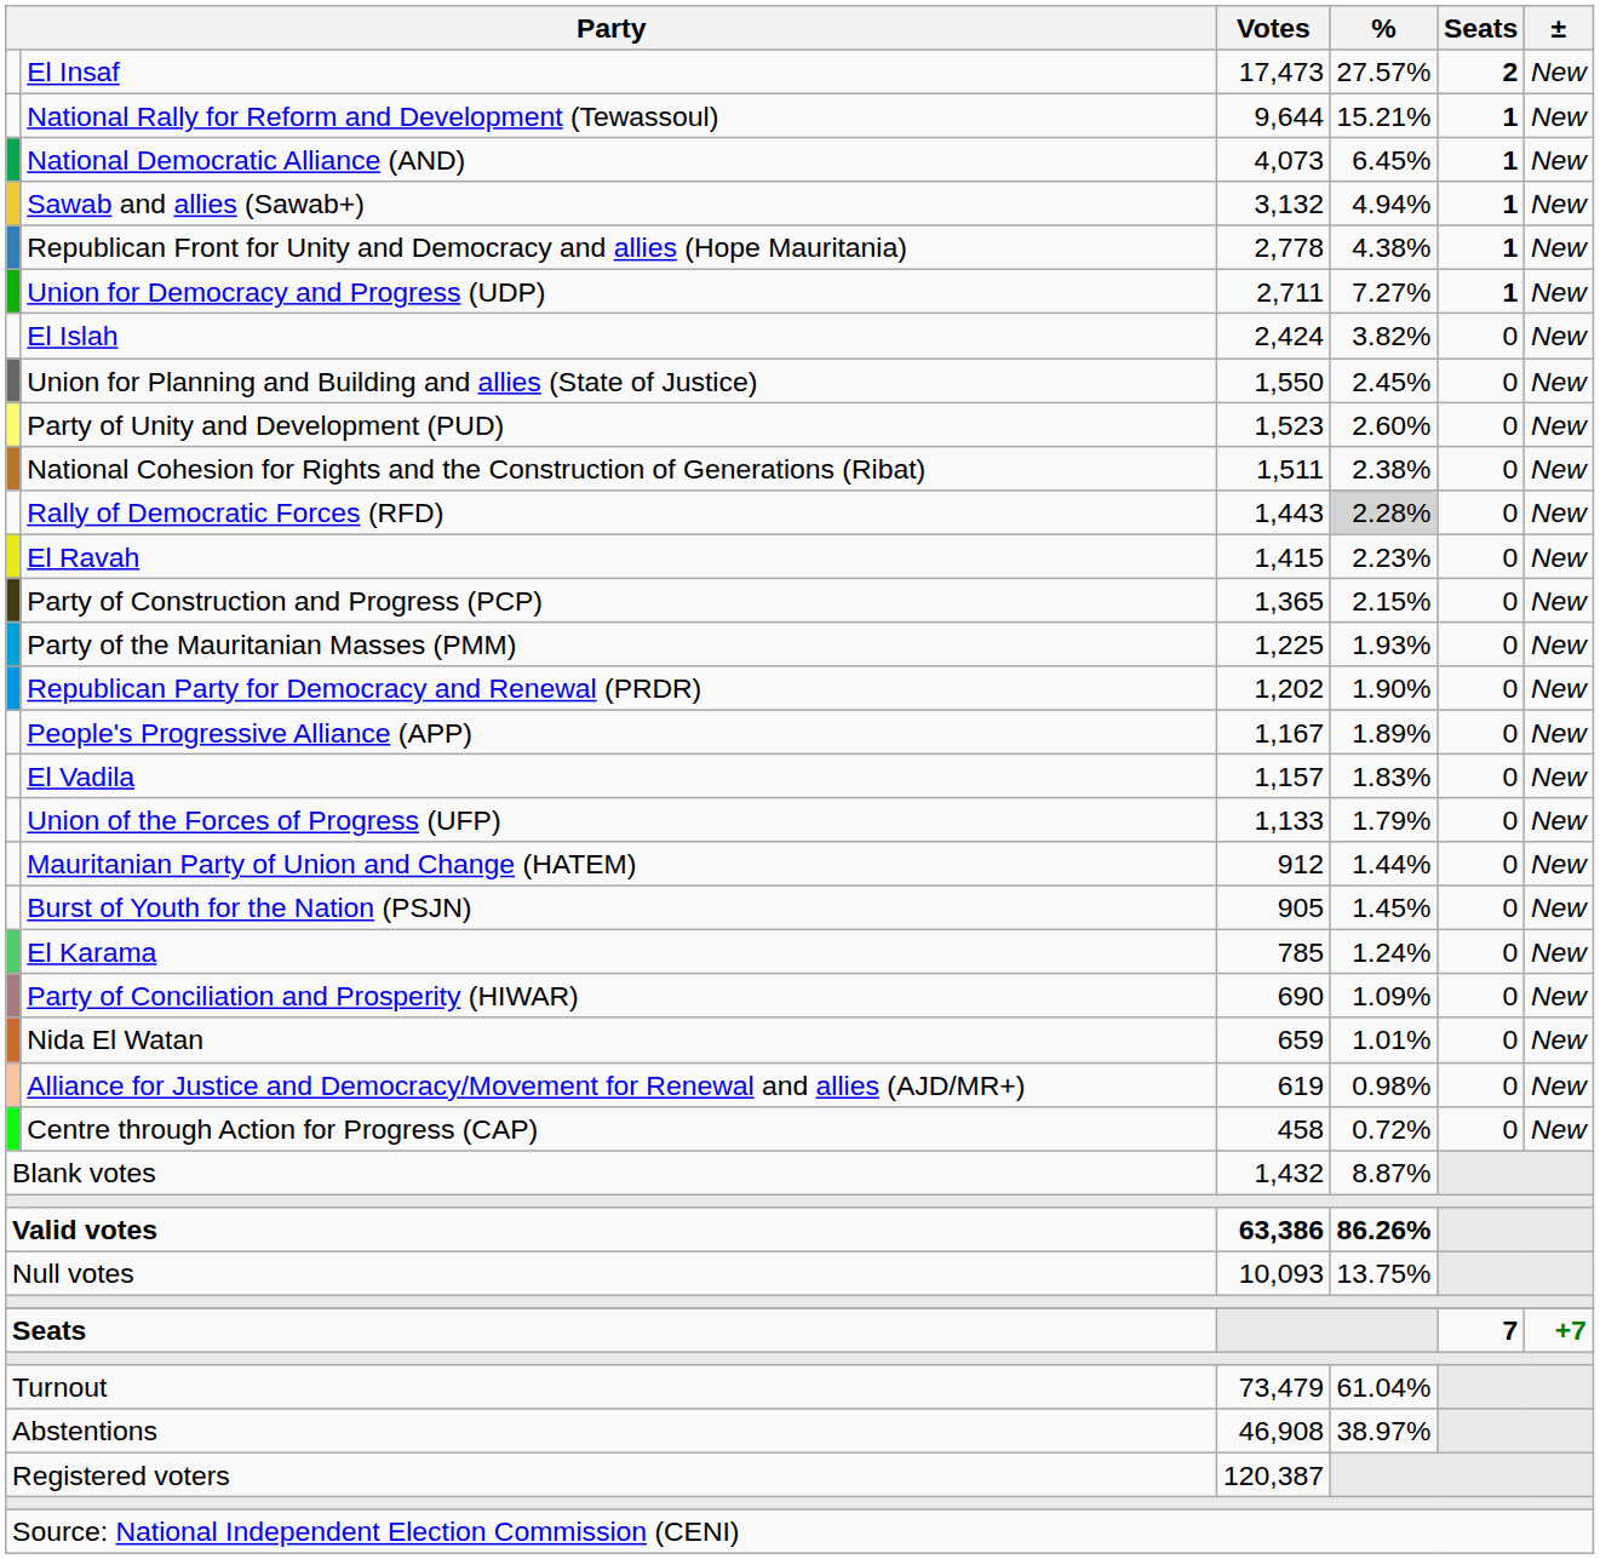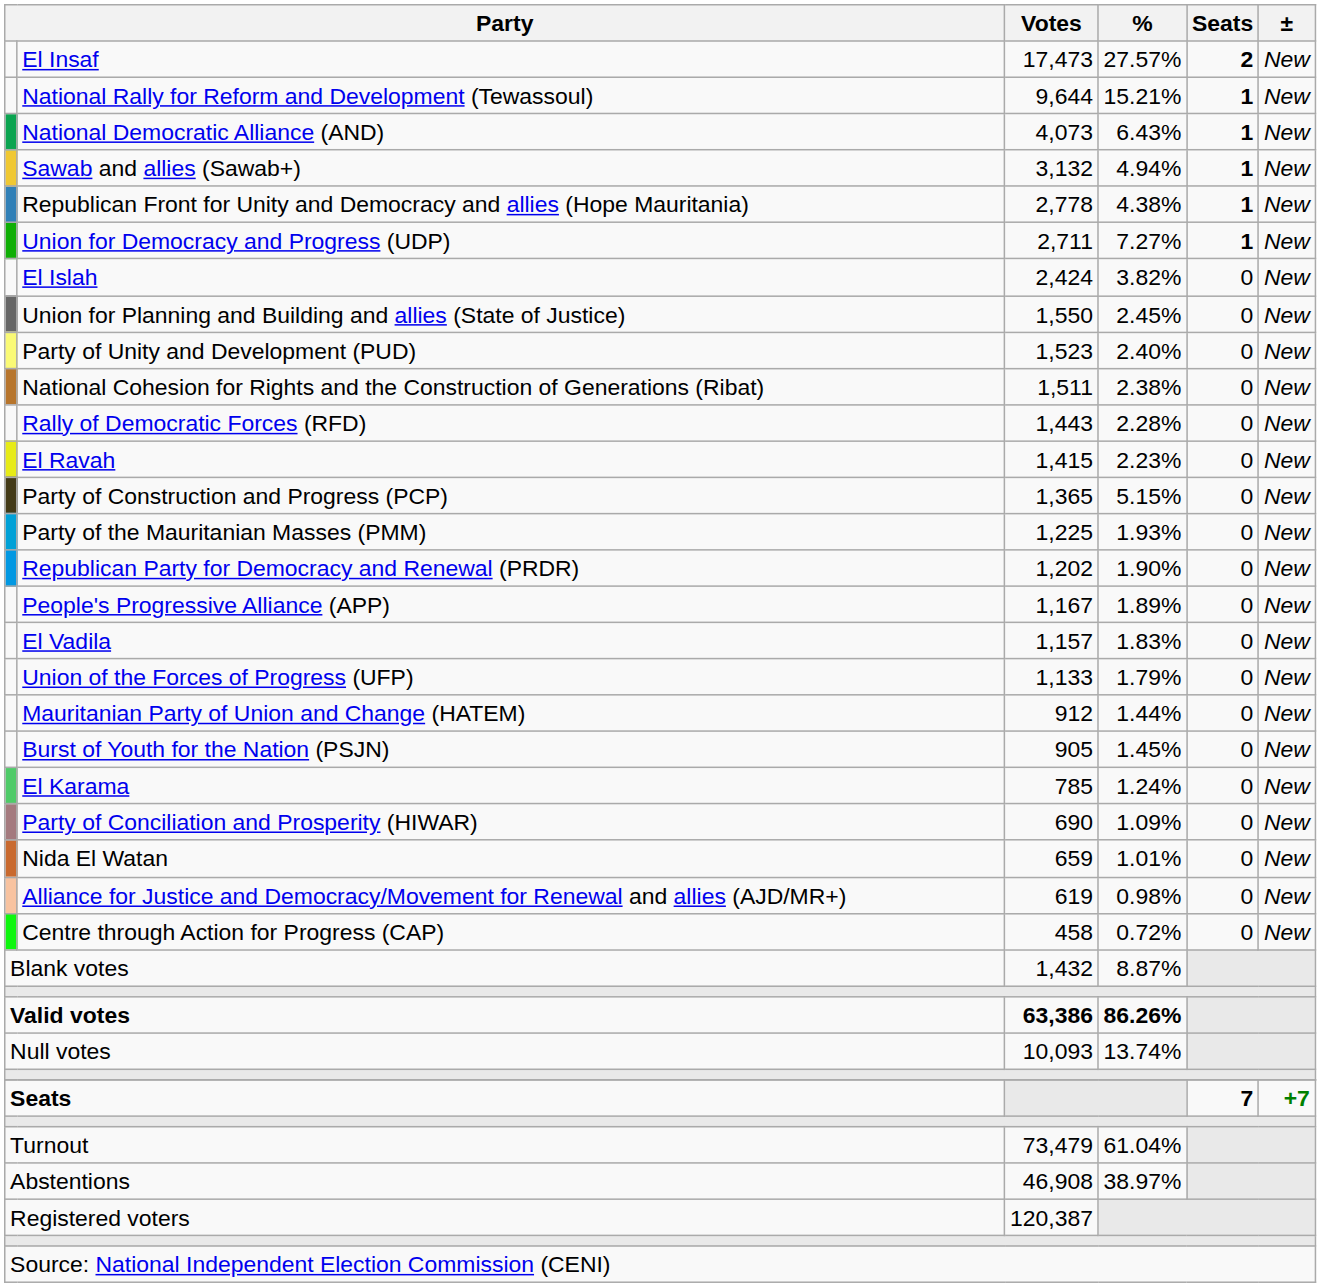National Democratic Alliance (AND) | %: 6.45% -> 6.43%
Party of Unity and Development (PUD) | %: 2.60% -> 2.40%
Rally of Democratic Forces (RFD) | %: lightgrey background -> no background
Party of Construction and Progress (PCP) | %: 2.15% -> 5.15%
Null votes | %: 13.75% -> 13.74%
